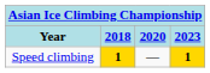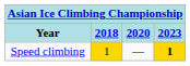Speed climbing | 2018: bold -> normal
